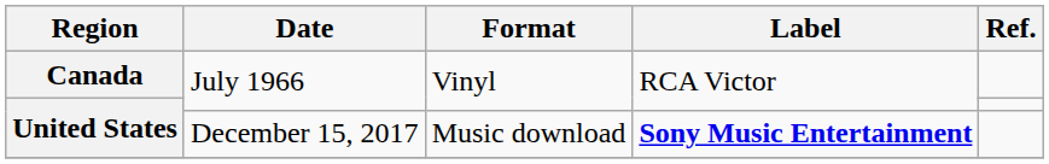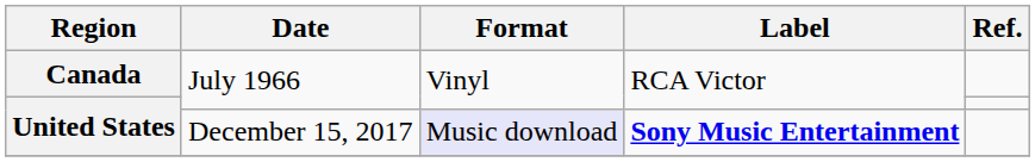United States / December 15, 2017 | Format: no background -> lavender background
